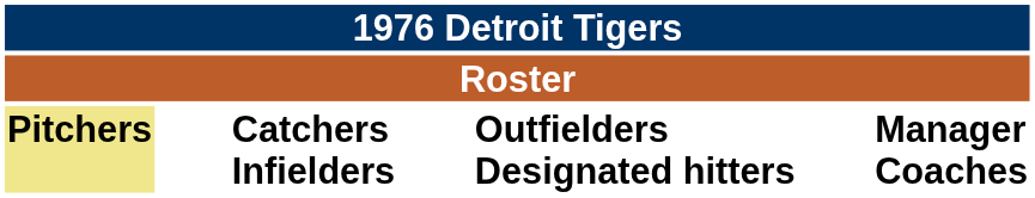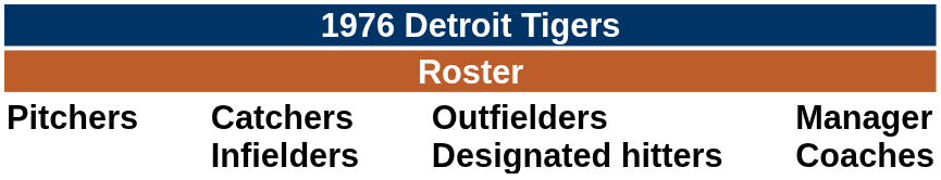Pitchers | column 1: khaki background -> no background
